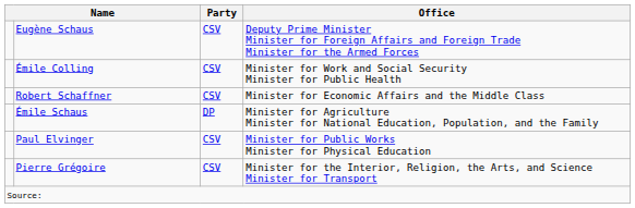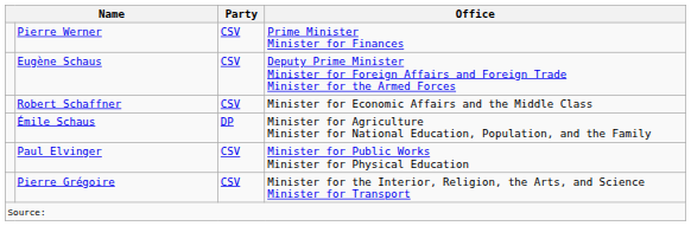+ row: Pierre Werner | CSV | Prime Minister Minister for Finances
- row: Émile Colling | CSV | Minister for Work and Social Security Minister for Public Health
